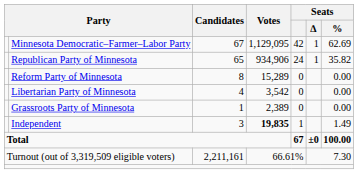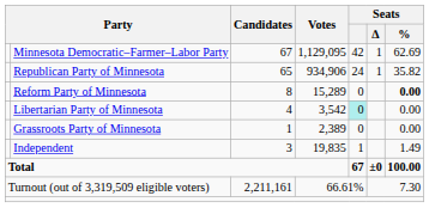Reform Party of Minnesota | Seats / %: normal -> bold
Libertarian Party of Minnesota | Seats: no background -> paleturquoise background
Independent | Votes: bold -> normal
